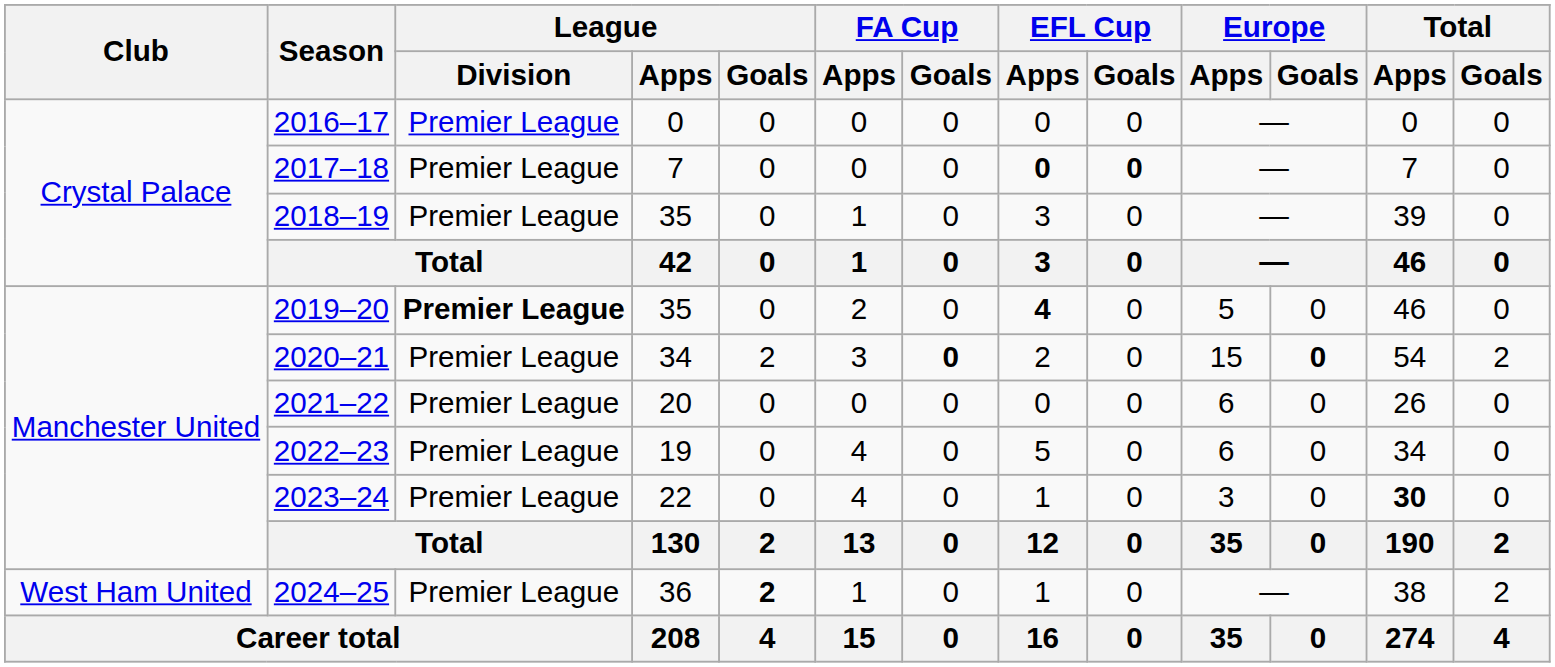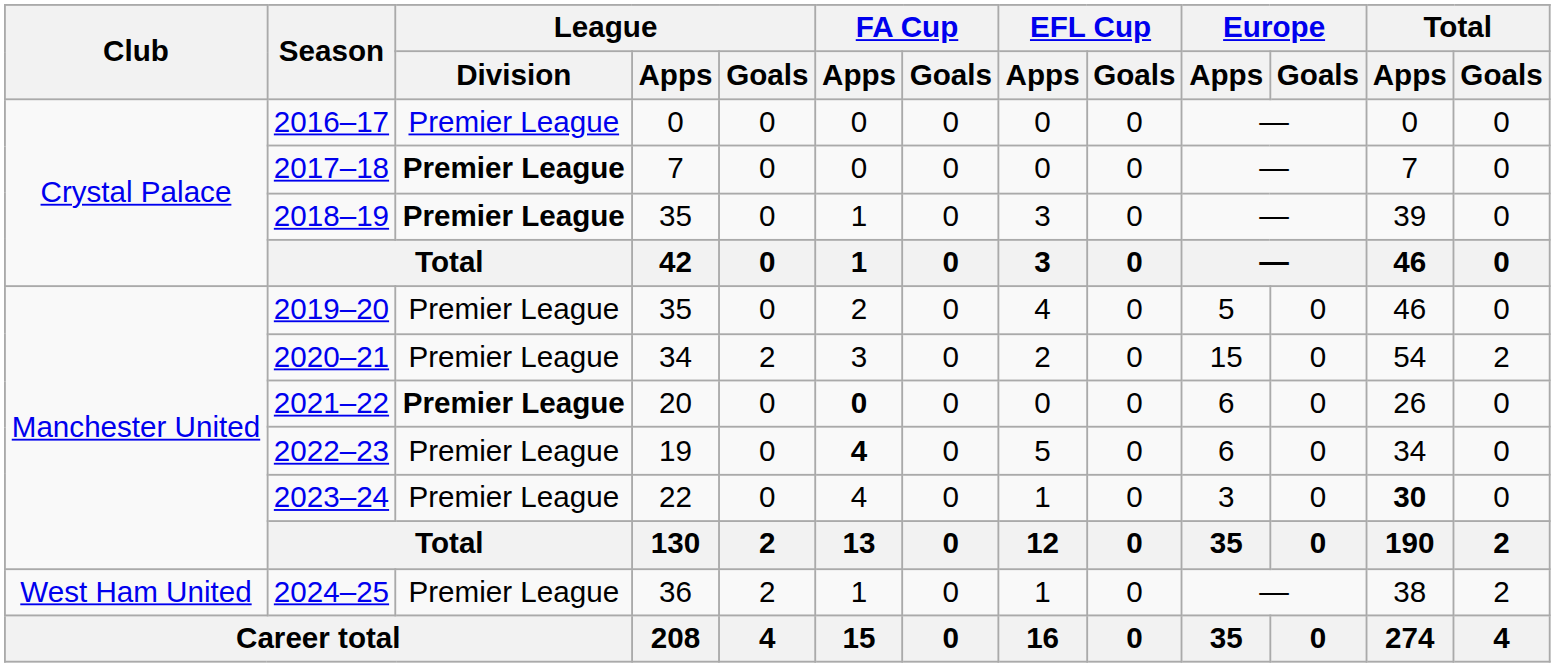2017–18 | League / Division: normal -> bold
2017–18 | EFL Cup / Apps: bold -> normal
2017–18 | EFL Cup / Goals: bold -> normal
2018–19 | League / Division: normal -> bold
2019–20 | League / Division: bold -> normal
2019–20 | EFL Cup / Apps: bold -> normal
2020–21 | FA Cup / Goals: bold -> normal
2020–21 | Europe / Goals: bold -> normal
2021–22 | League / Division: normal -> bold
2021–22 | FA Cup / Apps: normal -> bold
2022–23 | FA Cup / Apps: normal -> bold
2024–25 | League / Goals: bold -> normal
